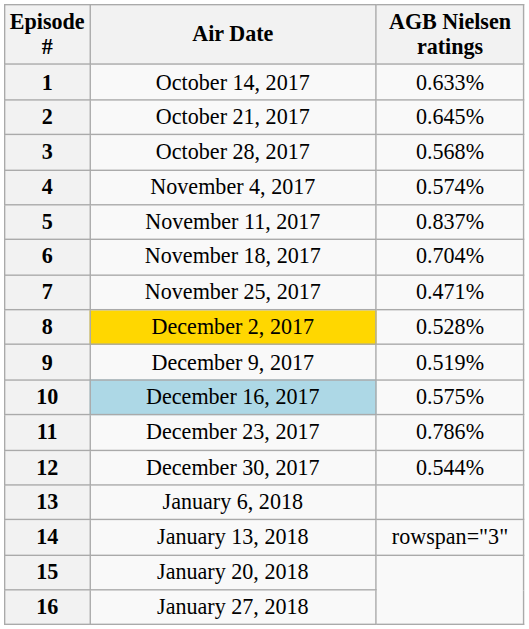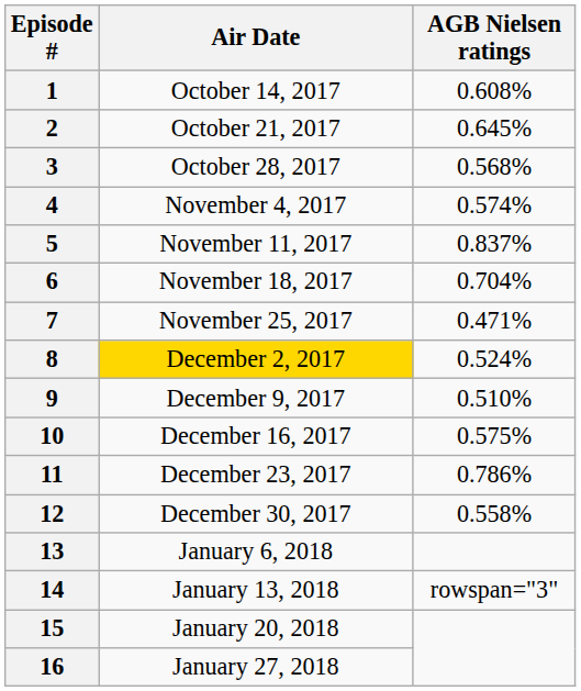1 | AGB Nielsen ratings: 0.633% -> 0.608%
8 | AGB Nielsen ratings: 0.528% -> 0.524%
9 | AGB Nielsen ratings: 0.519% -> 0.510%
10 | Air Date: lightblue background -> no background
12 | AGB Nielsen ratings: 0.544% -> 0.558%
